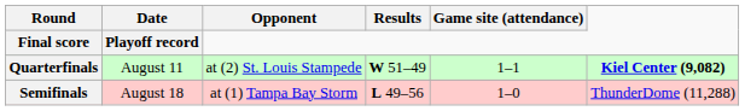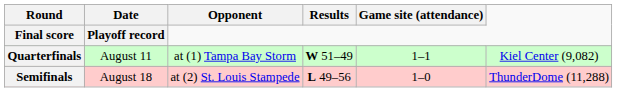Quarterfinals | Opponent: at (2) St. Louis Stampede -> at (1) Tampa Bay Storm
Quarterfinals | column 6: bold -> normal
Semifinals | Opponent: at (1) Tampa Bay Storm -> at (2) St. Louis Stampede
